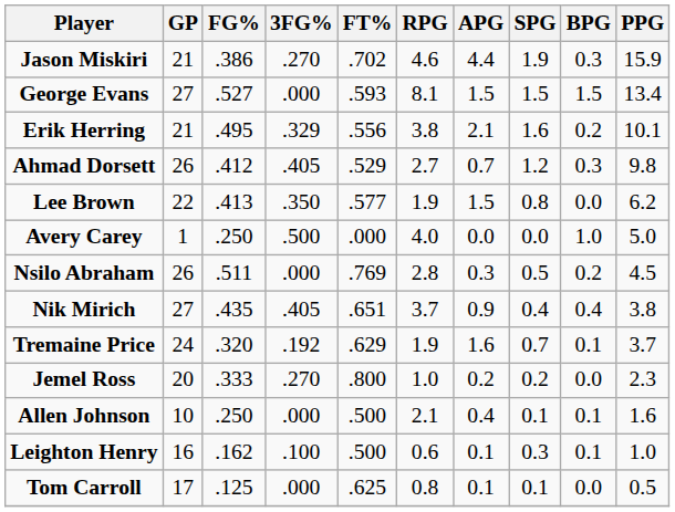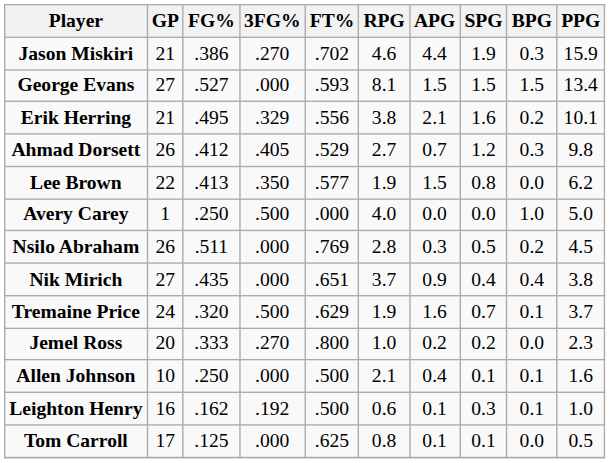Nik Mirich | 3FG%: .405 -> .000
Tremaine Price | 3FG%: .192 -> .500
Leighton Henry | 3FG%: .100 -> .192
